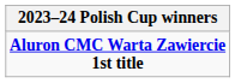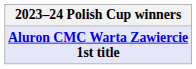row 2 | column 1: no background -> lavender background
